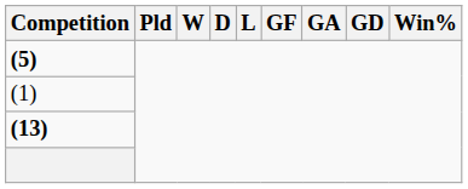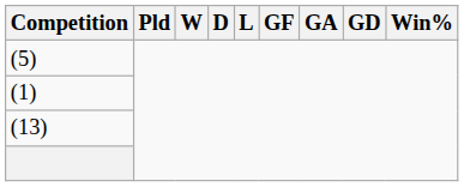(5) | Competition: bold -> normal
(13) | Competition: bold -> normal
